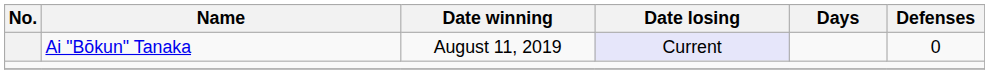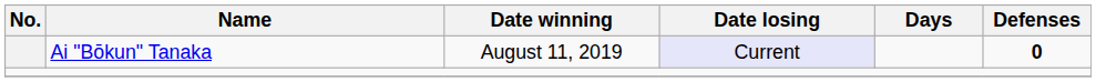Ai "Bōkun" Tanaka | Defenses: normal -> bold
